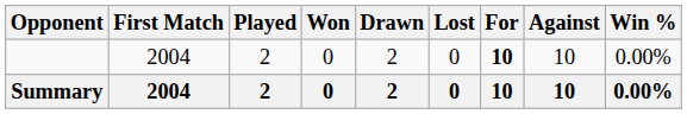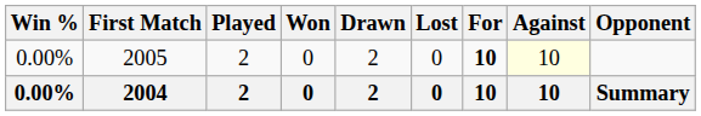columns swapped: Opponent <-> Win %
row 2 | First Match: 2004 -> 2005
row 2 | Against: no background -> lightyellow background
